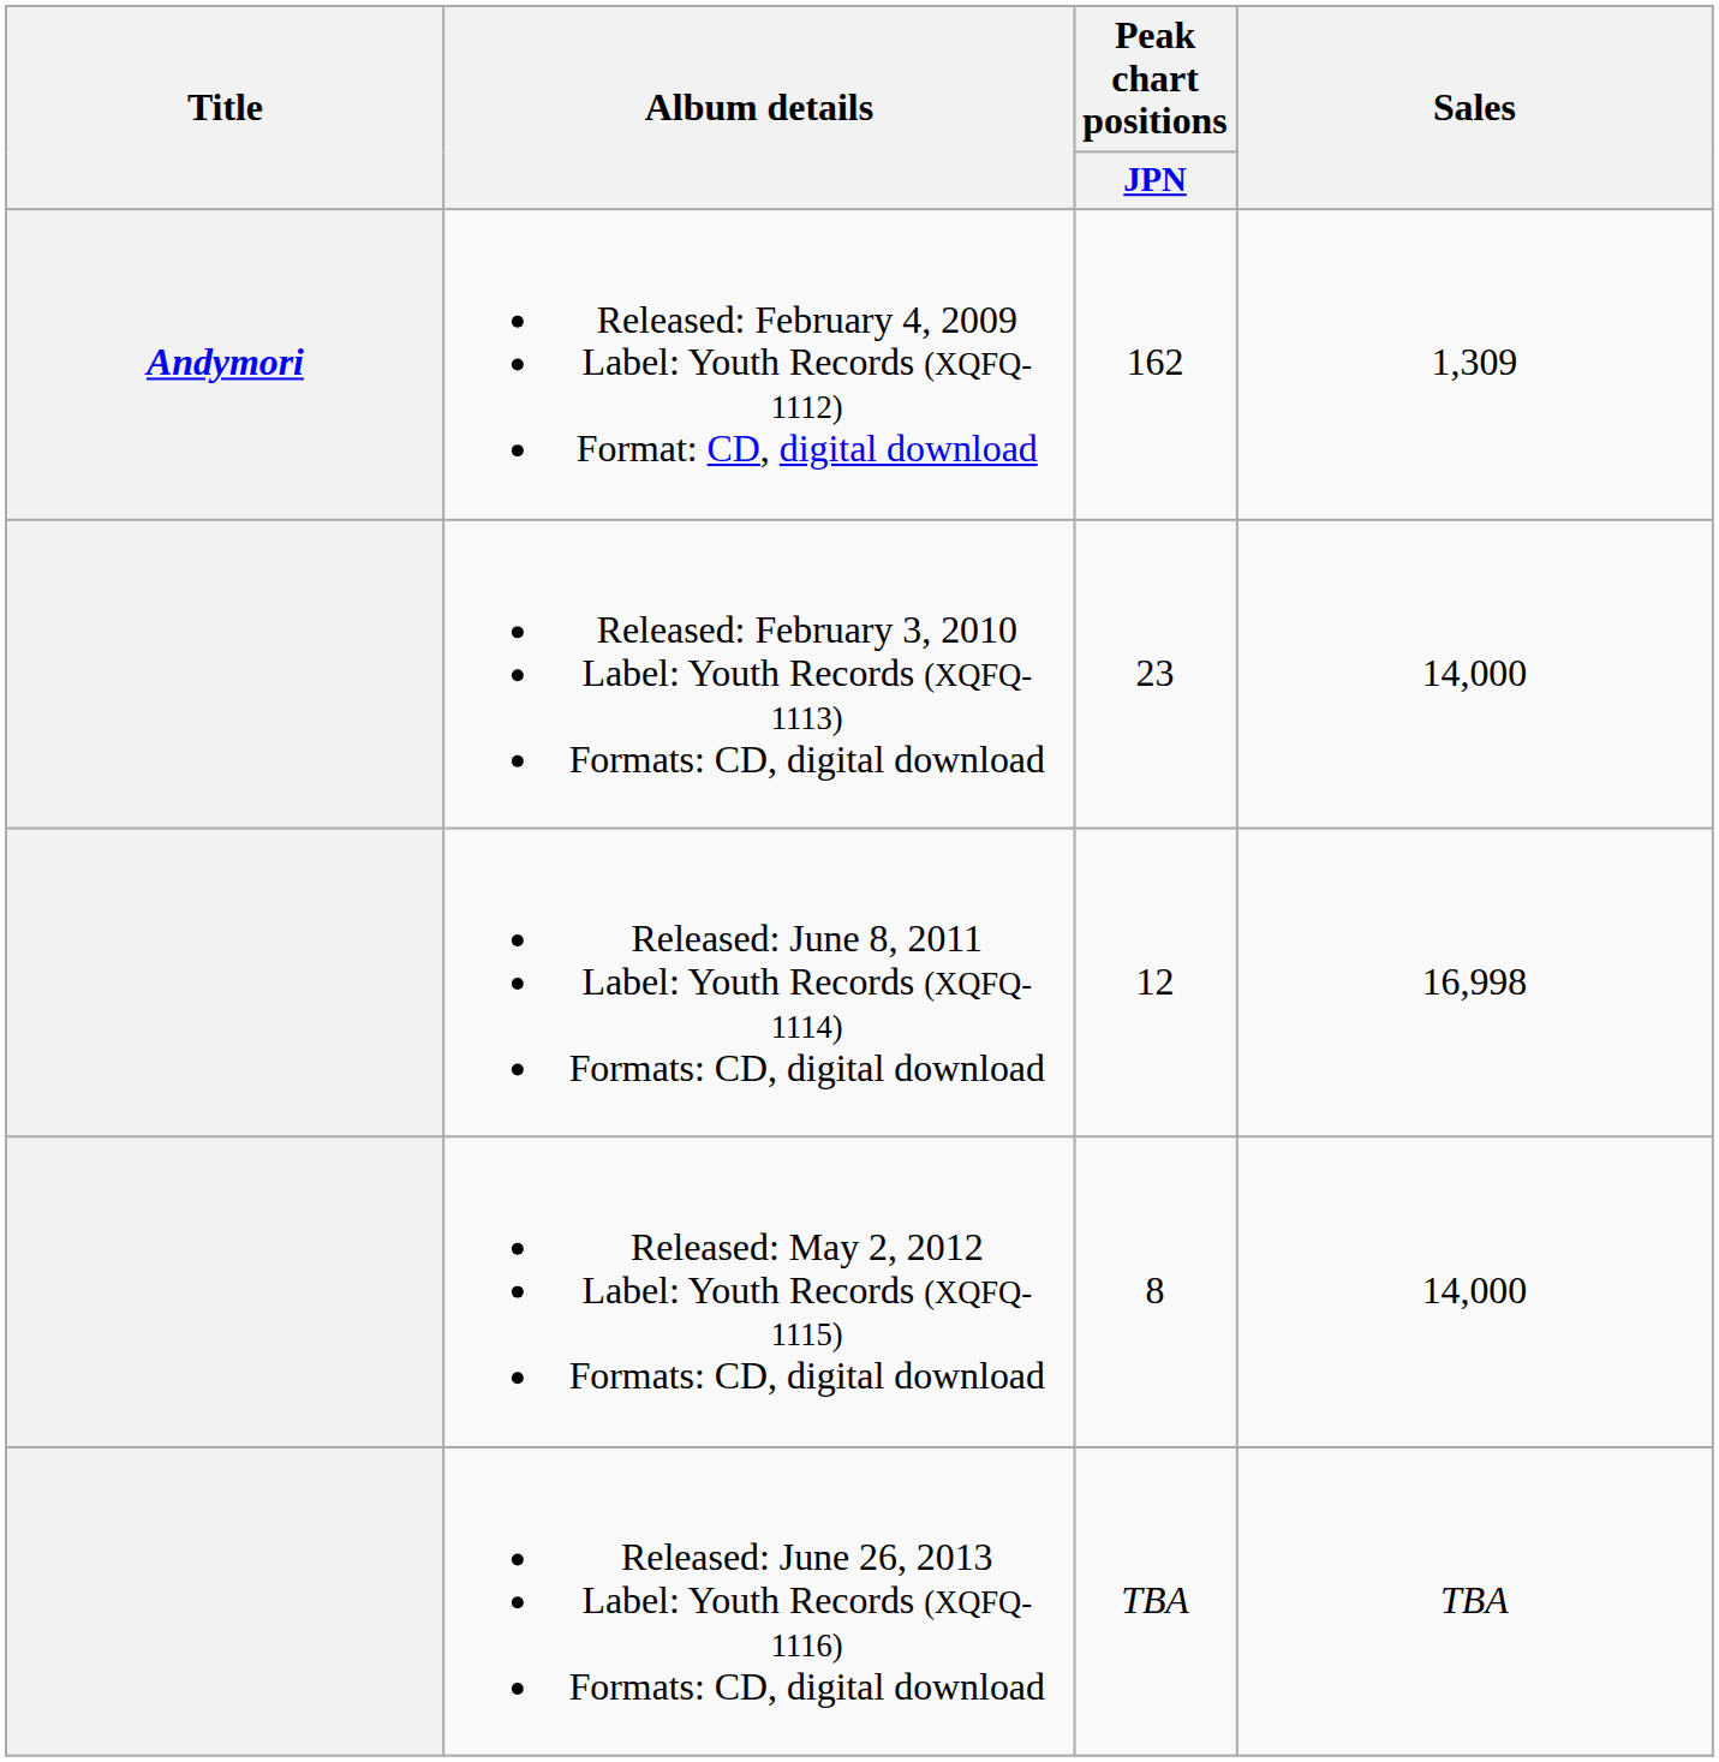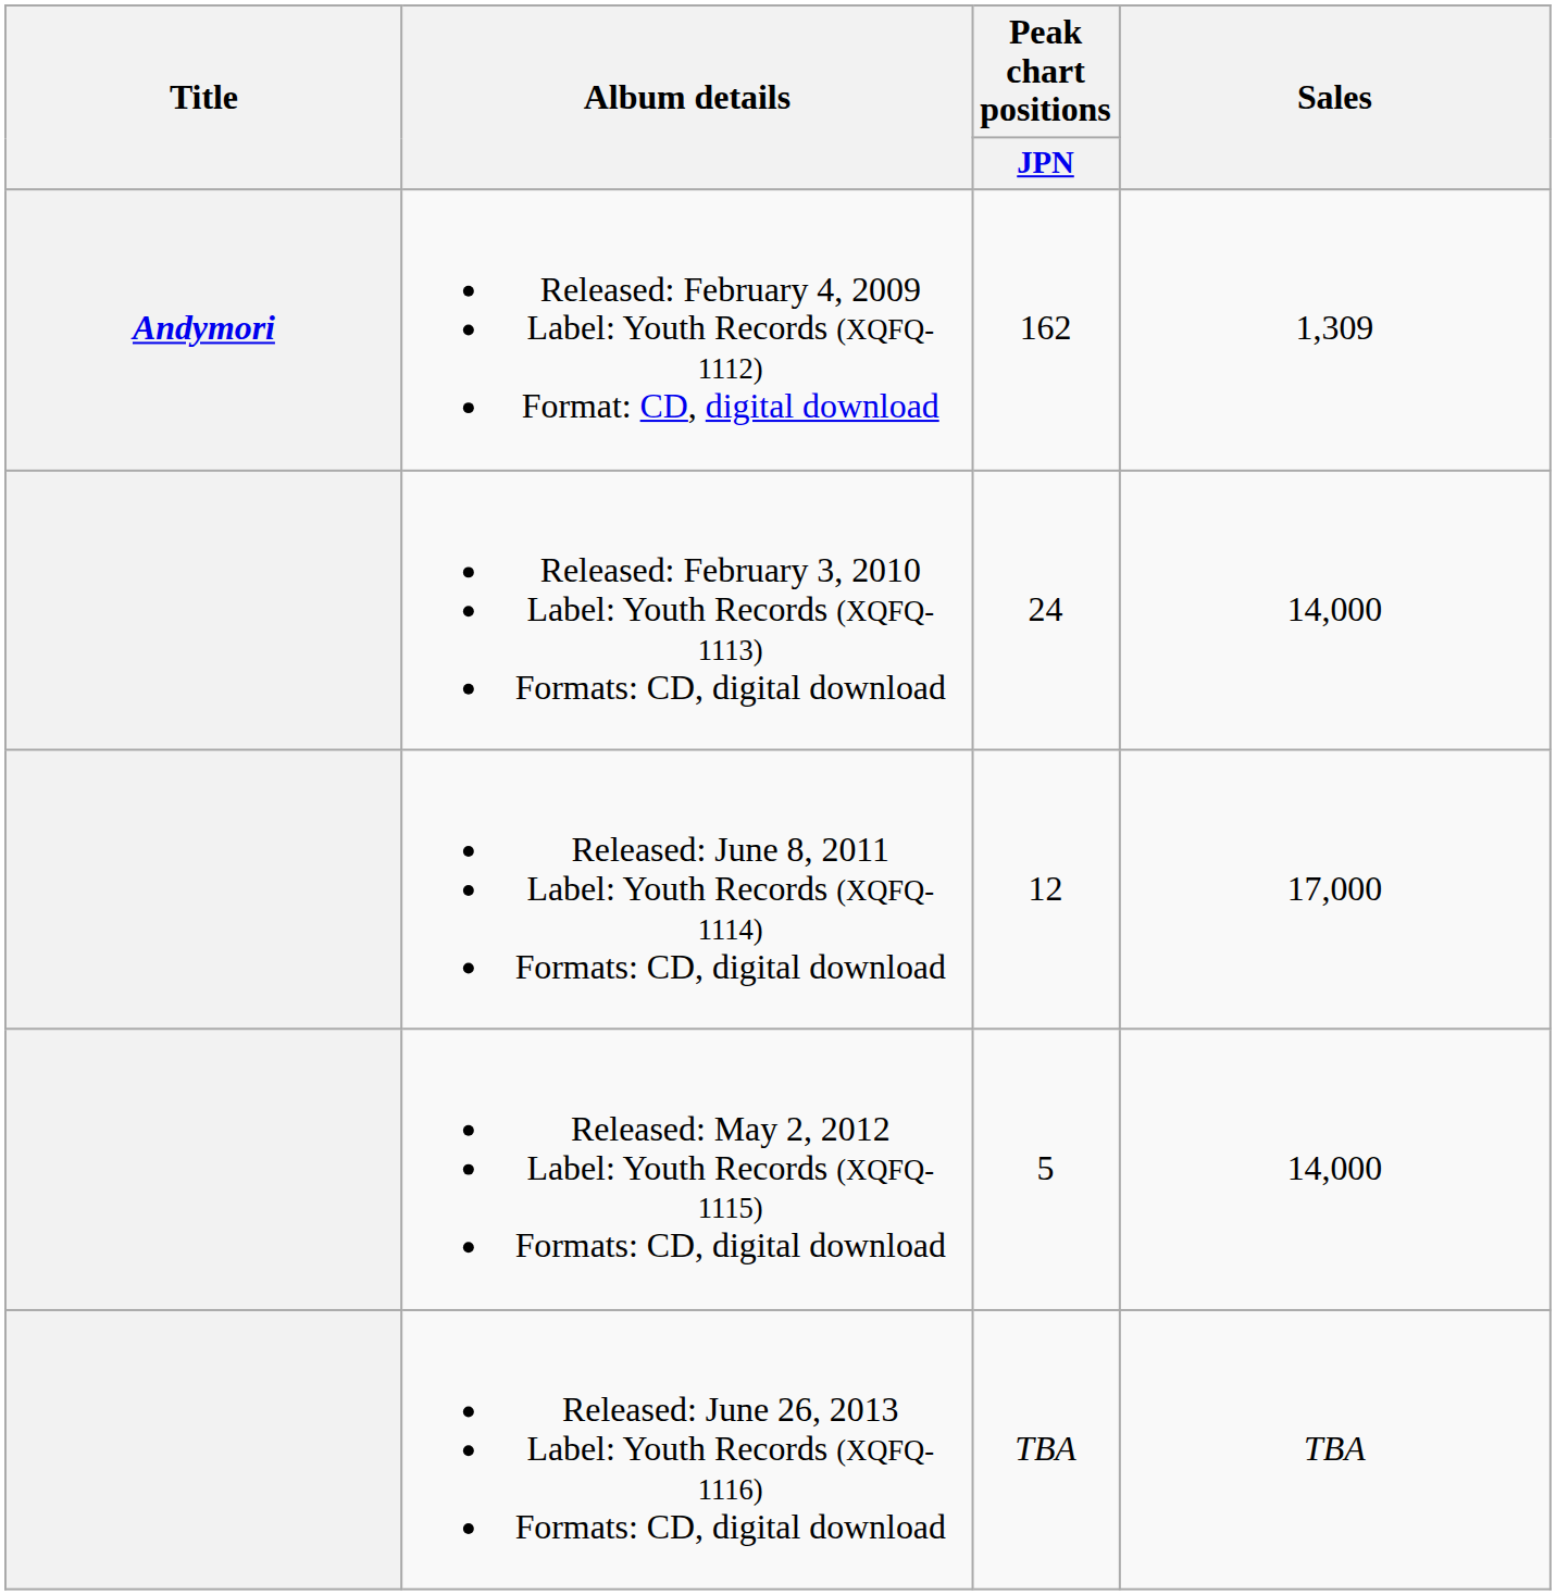row 4 | Peak chart positions / JPN: 23 -> 24
row 5 | Sales: 16,998 -> 17,000
row 6 | Peak chart positions / JPN: 8 -> 5
